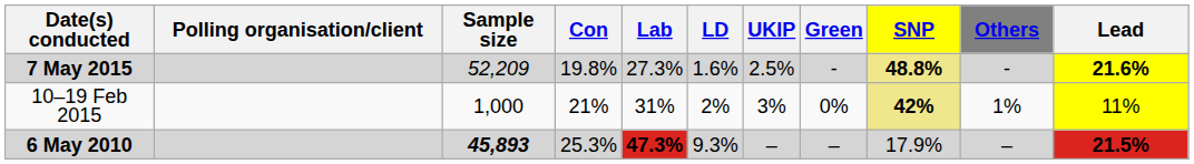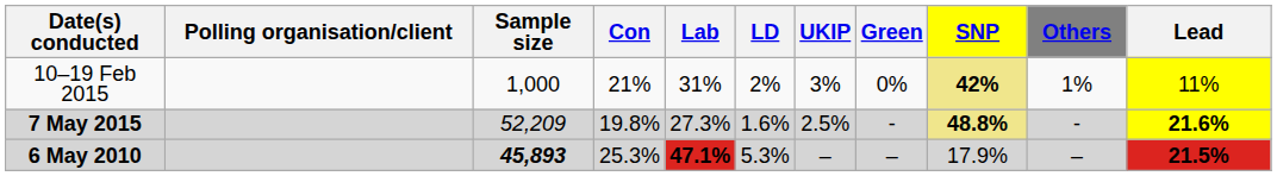rows swapped: 7 May 2015 <-> 10–19 Feb 2015
6 May 2010 | Lab: 47.3% -> 47.1%
6 May 2010 | LD: 9.3% -> 5.3%
